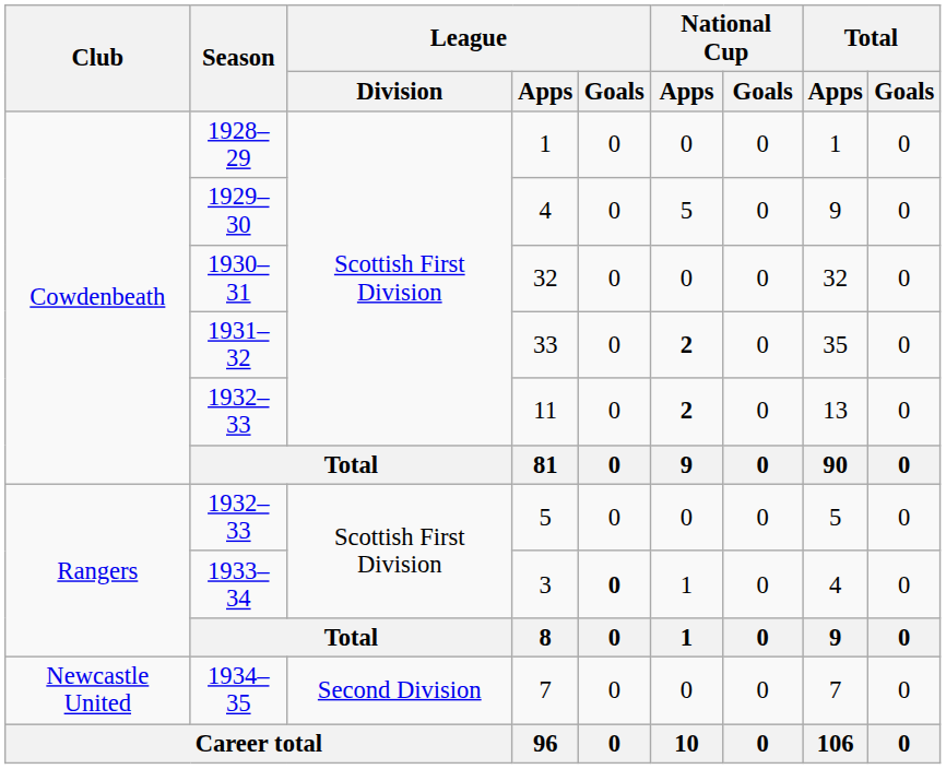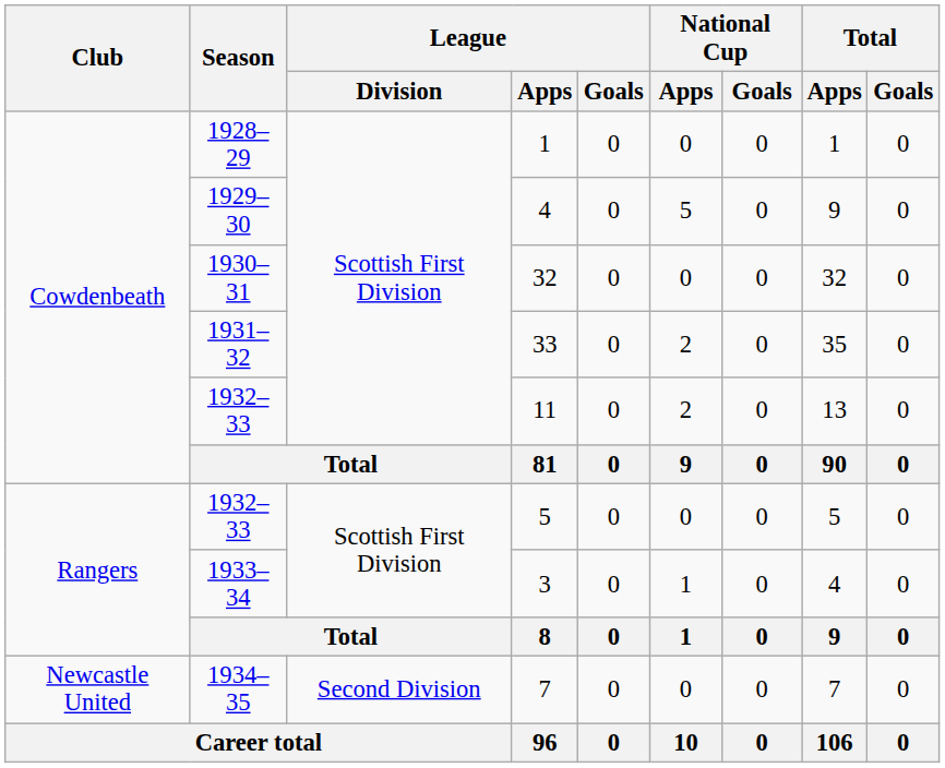33 | National Cup / Apps: bold -> normal
11 | National Cup / Apps: bold -> normal
3 | League / Goals: bold -> normal
